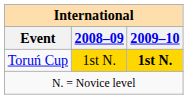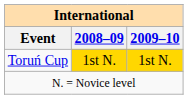Toruń Cup | 2009–10: bold -> normal
